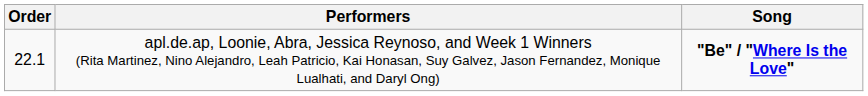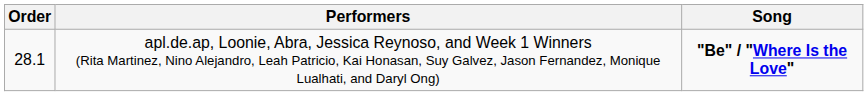row 2 | Order: 22.1 -> 28.1
